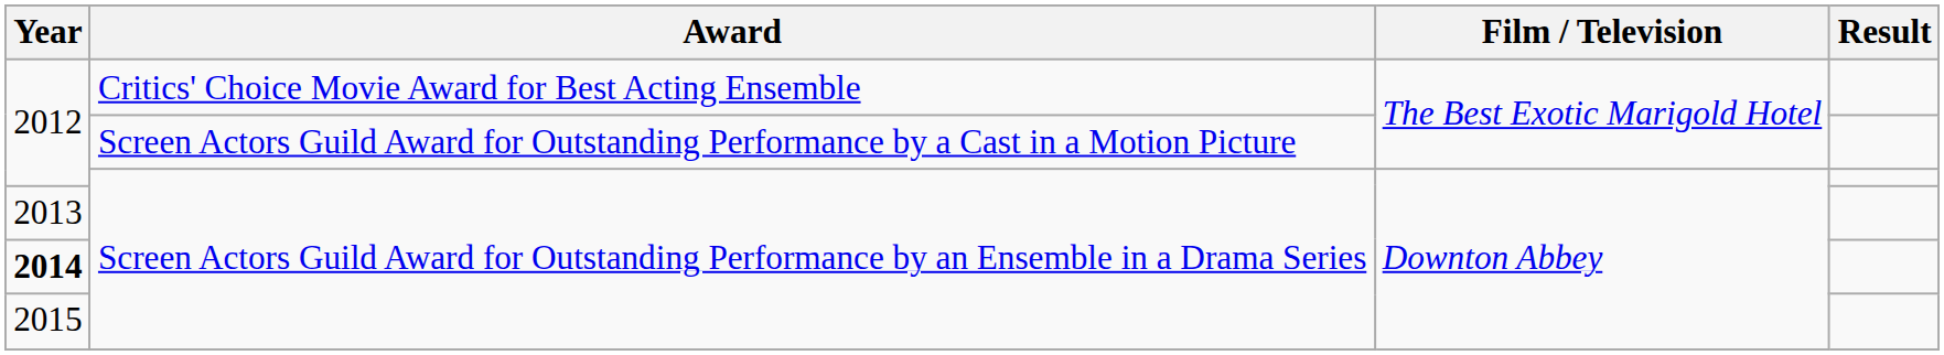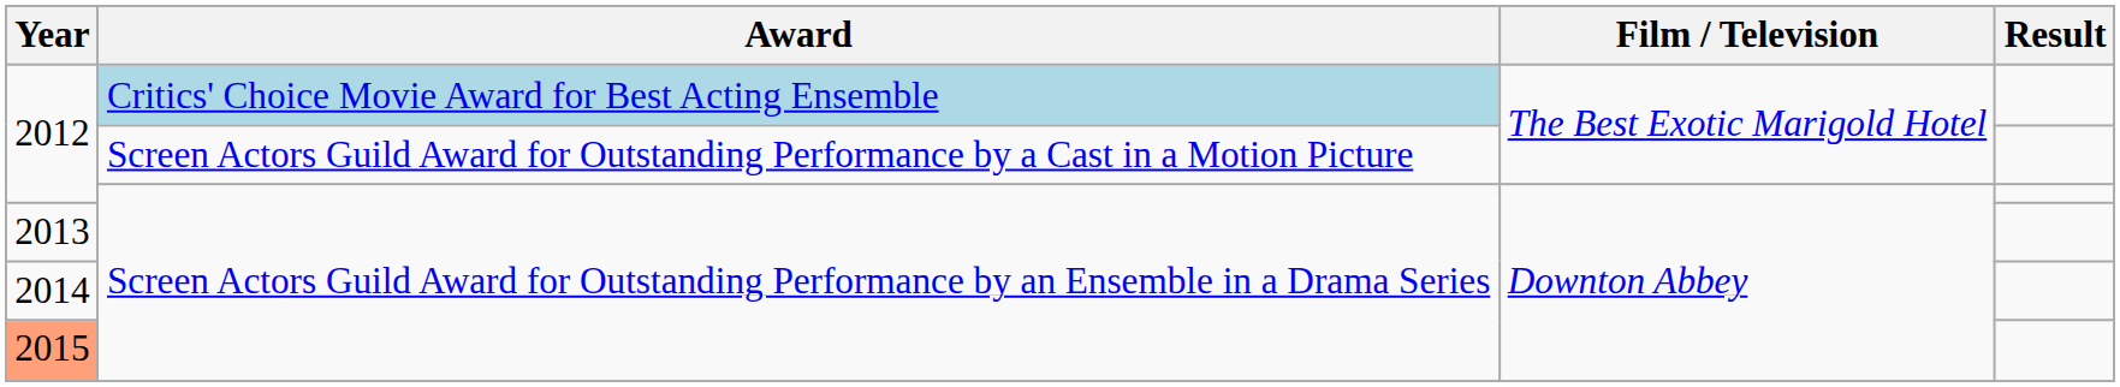2012 / Critics' Choice Movie Award for Best Acting Ensemble | Award: no background -> lightblue background
2014 | Year: bold -> normal
2015 | Year: no background -> lightsalmon background
